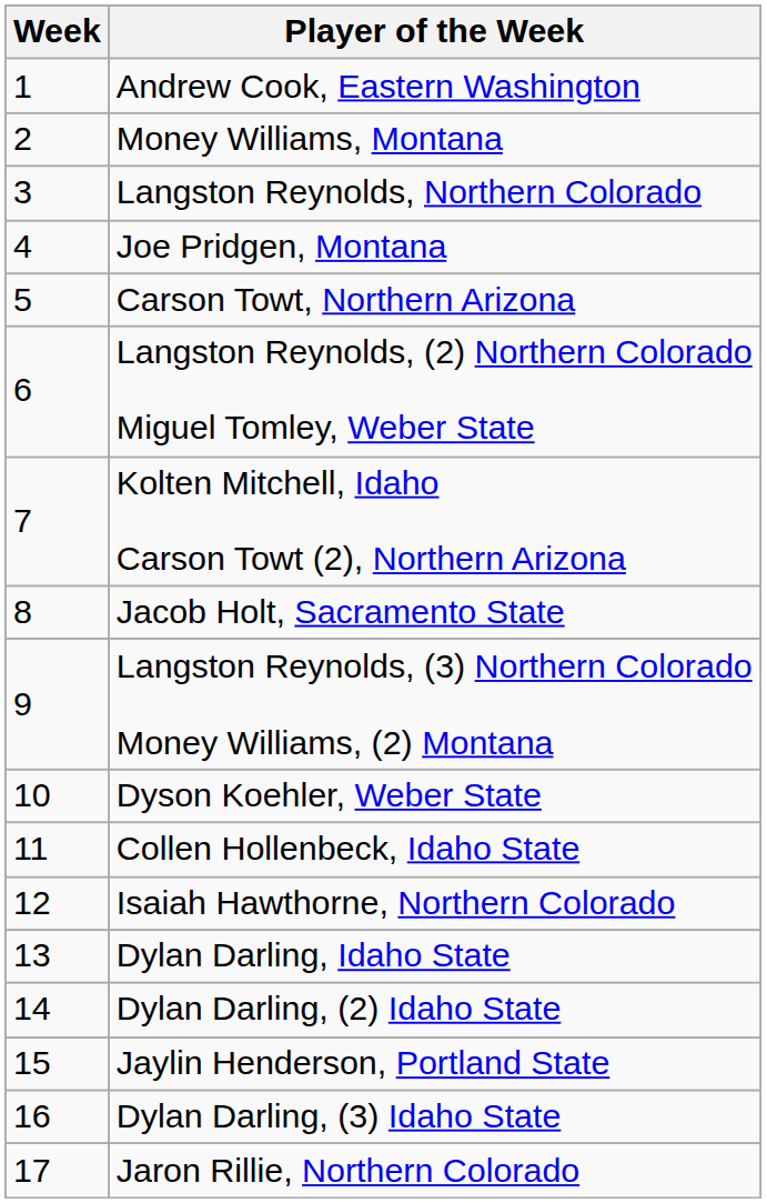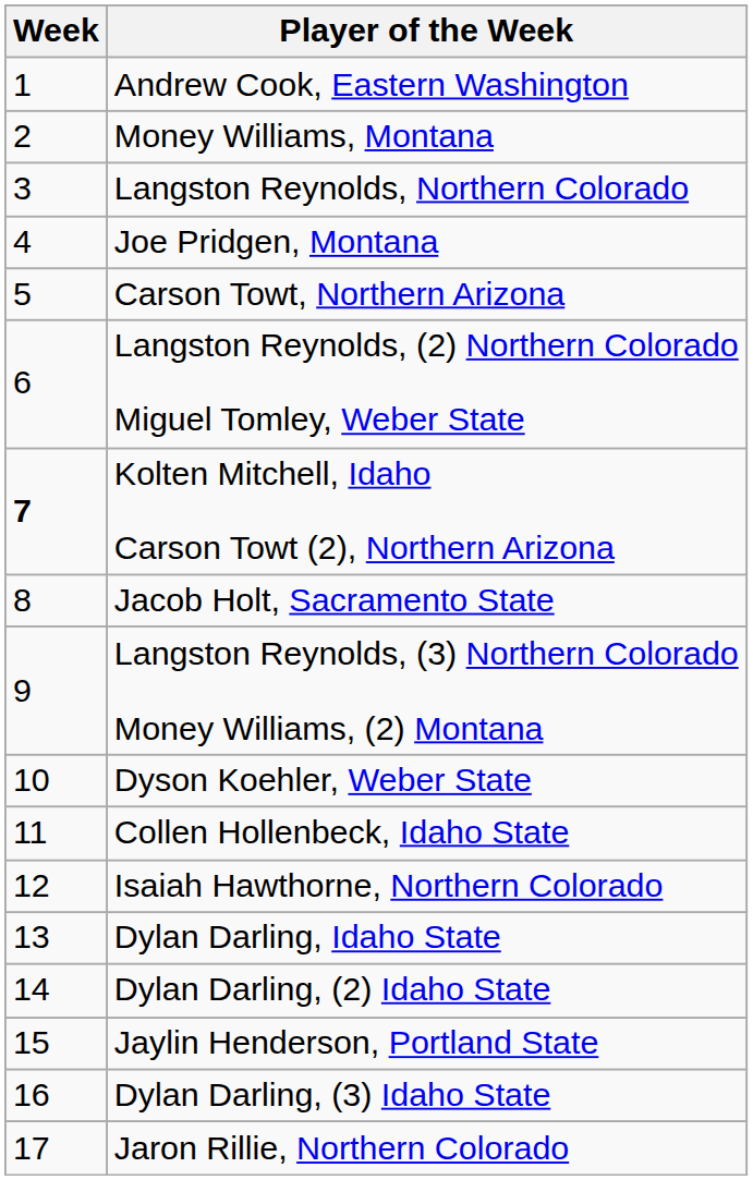Kolten Mitchell, Idaho Carson Towt (2), Northern Arizona | Week: normal -> bold
